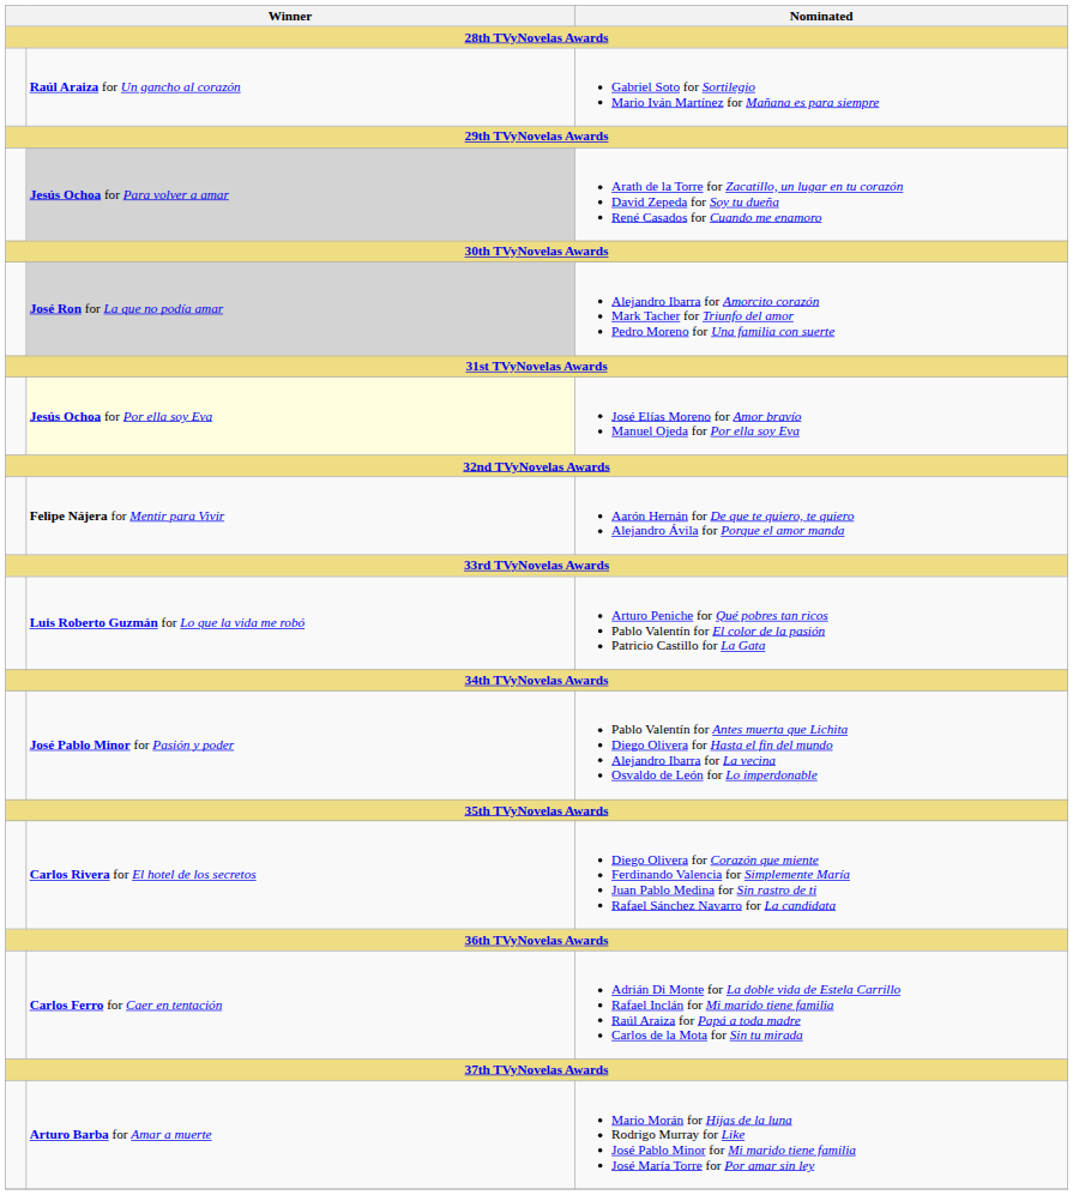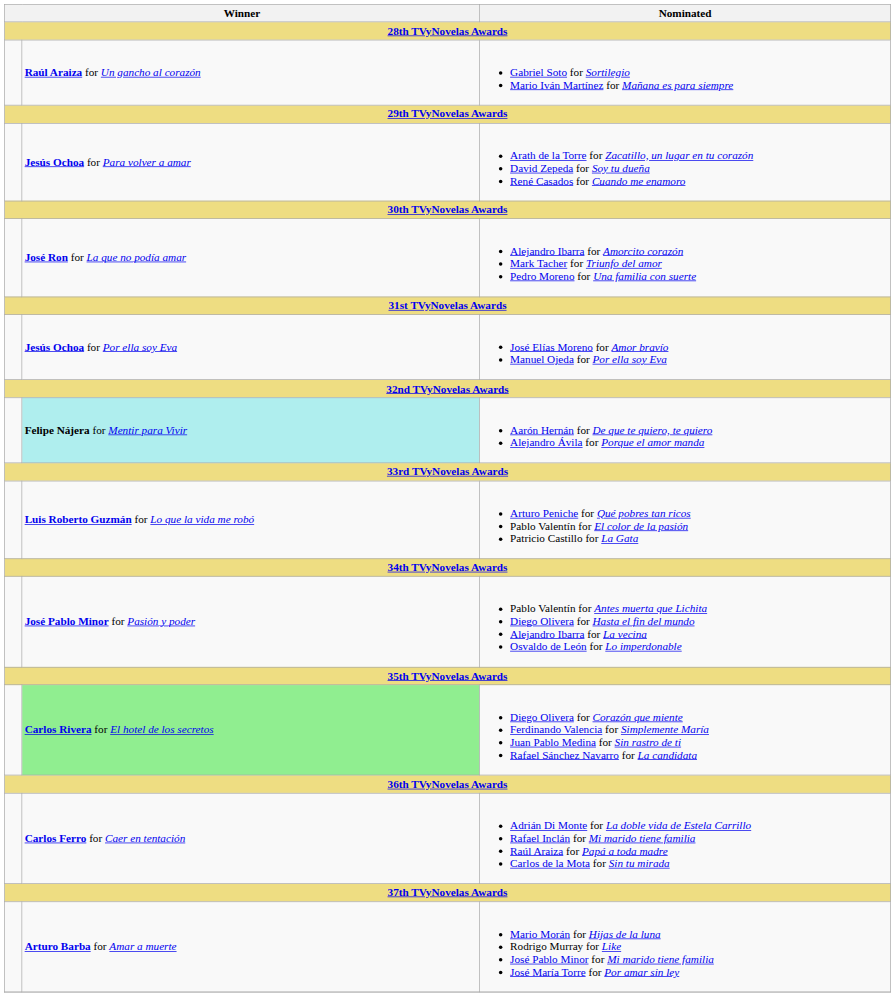Jesús Ochoa for Para volver a amar | column 2: lightgrey background -> no background
José Ron for La que no podía amar | column 2: lightgrey background -> no background
Jesús Ochoa for Por ella soy Eva | column 2: lightyellow background -> no background
Felipe Nájera for Mentir para Vivir | column 2: no background -> paleturquoise background
Carlos Rivera for El hotel de los secretos | column 2: no background -> lightgreen background
